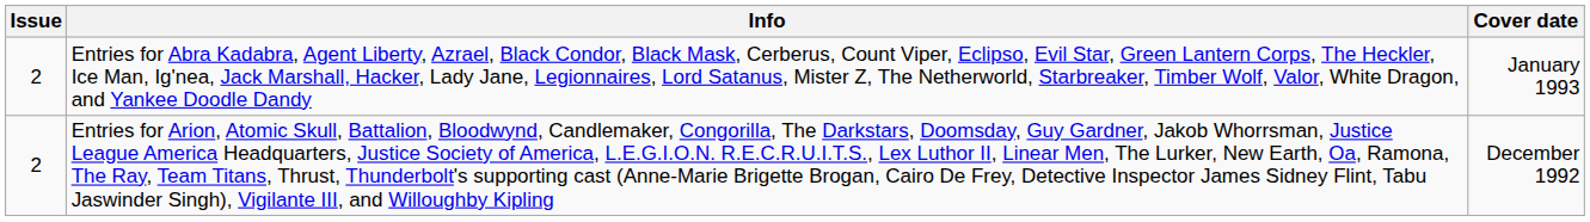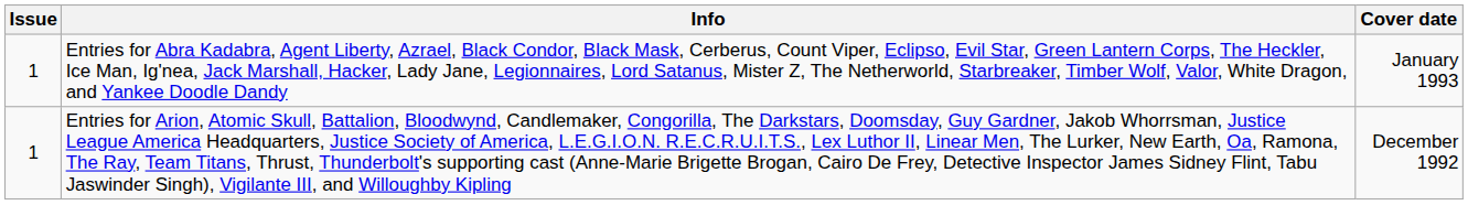row 2 | Issue: 2 -> 1
row 3 | Issue: 2 -> 1
